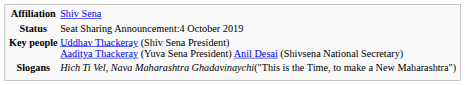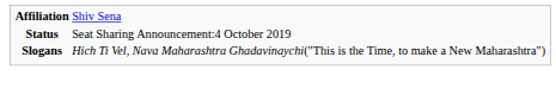- row: Key people | Uddhav Thackeray (Shiv Sena President) Aaditya Thackeray (Yuva Sena President) Anil Desai (Shivsena National Secretary)
